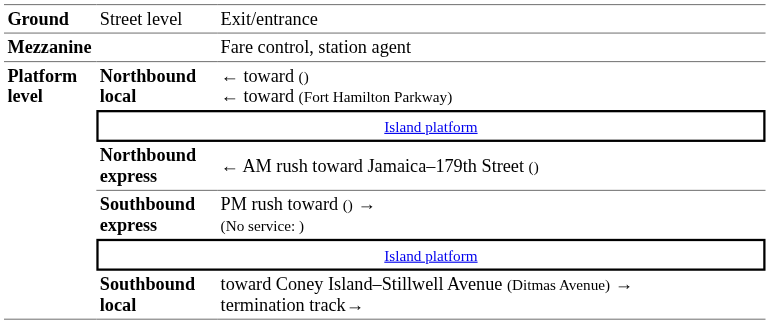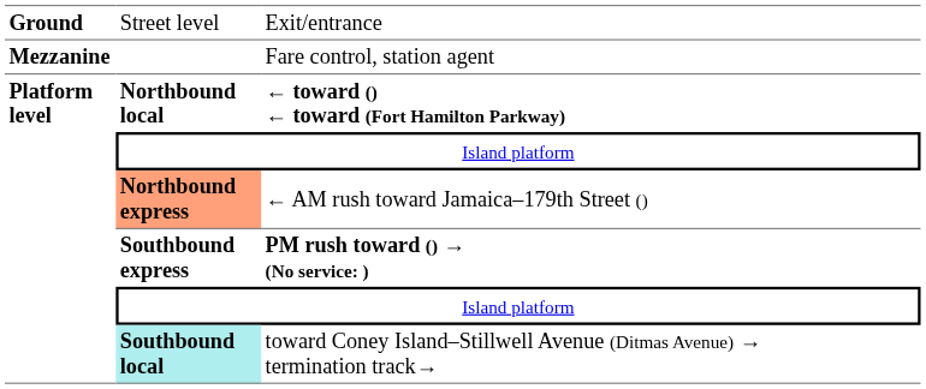Northbound local | column 3: normal -> bold
Northbound express | column 2: no background -> lightsalmon background
Southbound express | column 3: normal -> bold
Southbound local | column 2: no background -> paleturquoise background
